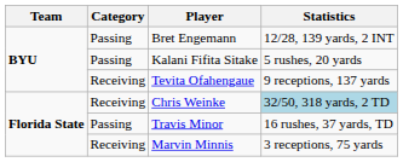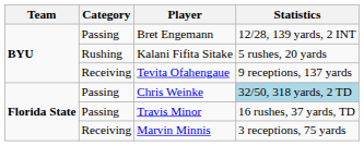Kalani Fifita Sitake | Category: Passing -> Rushing
Chris Weinke | Category: Receiving -> Passing
